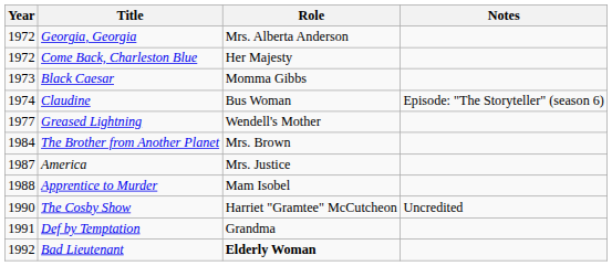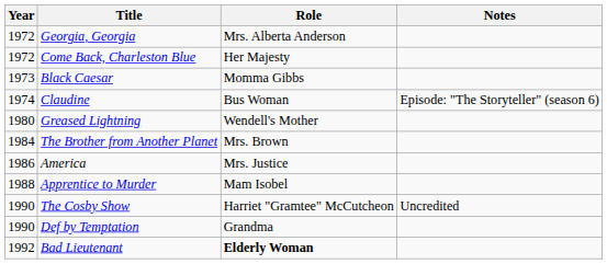Greased Lightning | Year: 1977 -> 1980
America | Year: 1987 -> 1986
Def by Temptation | Year: 1991 -> 1990
